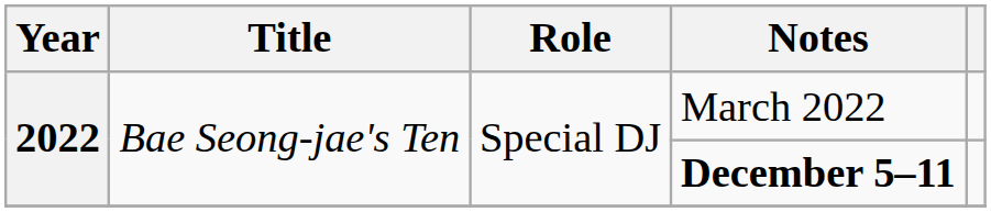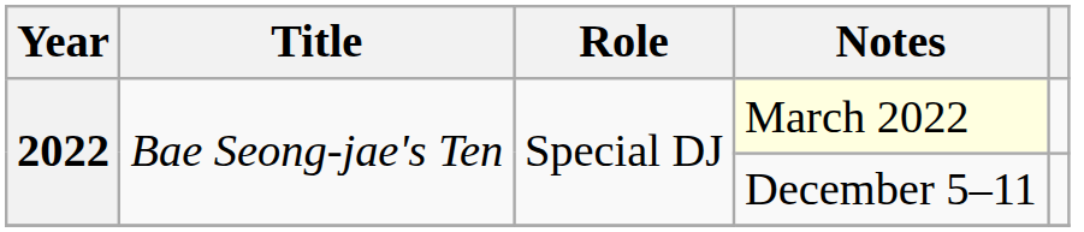March 2022 | Notes: no background -> lightyellow background
December 5–11 | Notes: bold -> normal
